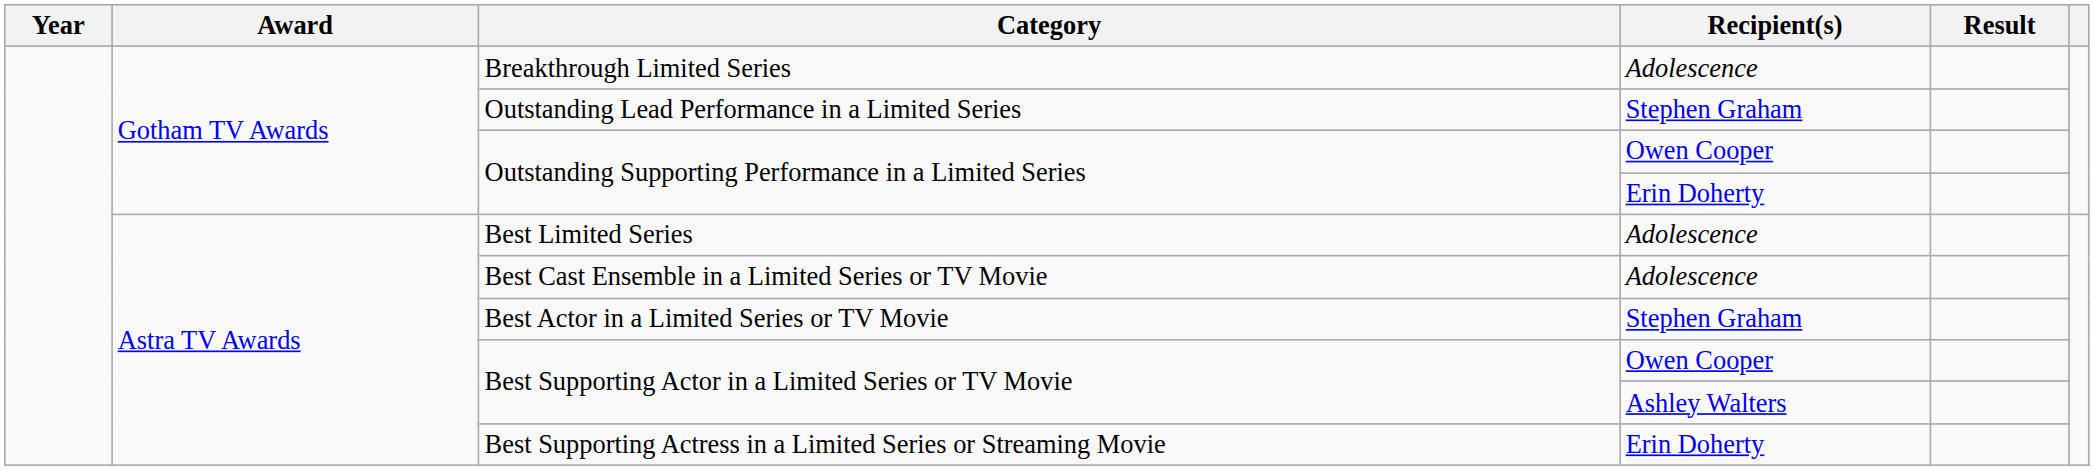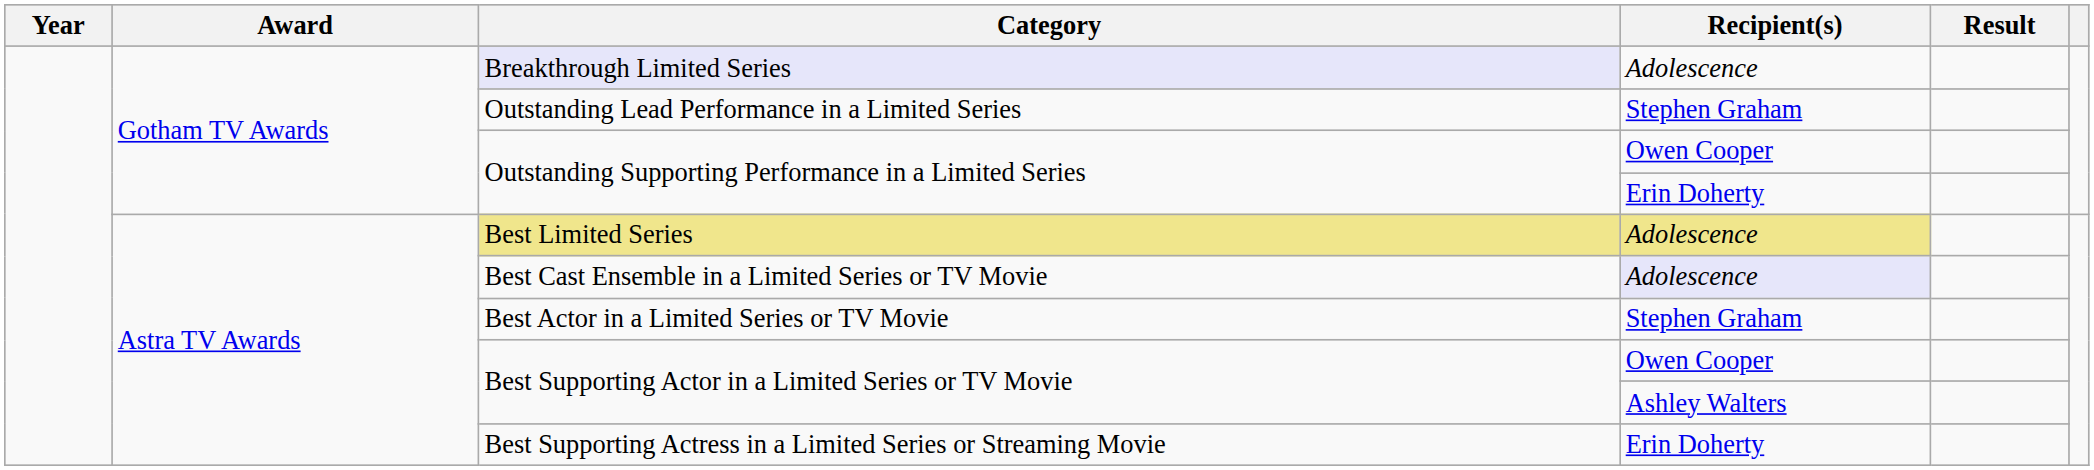Breakthrough Limited Series | Category: no background -> lavender background
Best Limited Series | Category: no background -> khaki background
Best Limited Series | Recipient(s): no background -> khaki background
Best Cast Ensemble in a Limited Series or TV Movie | Recipient(s): no background -> lavender background
